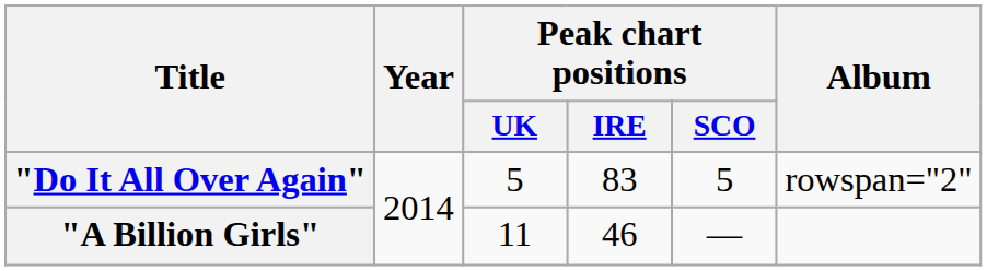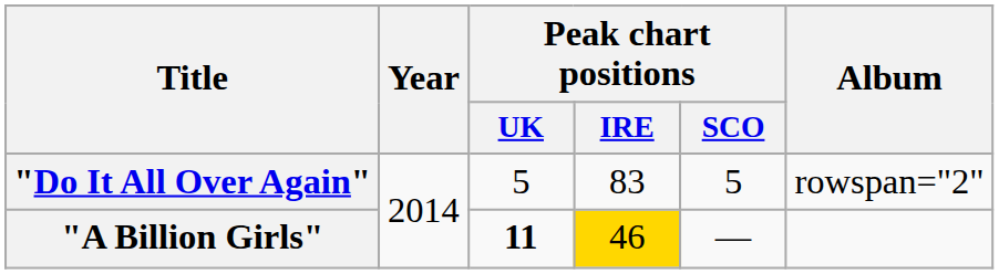"A Billion Girls" | Peak chart positions / UK: normal -> bold
"A Billion Girls" | Peak chart positions / IRE: no background -> gold background
